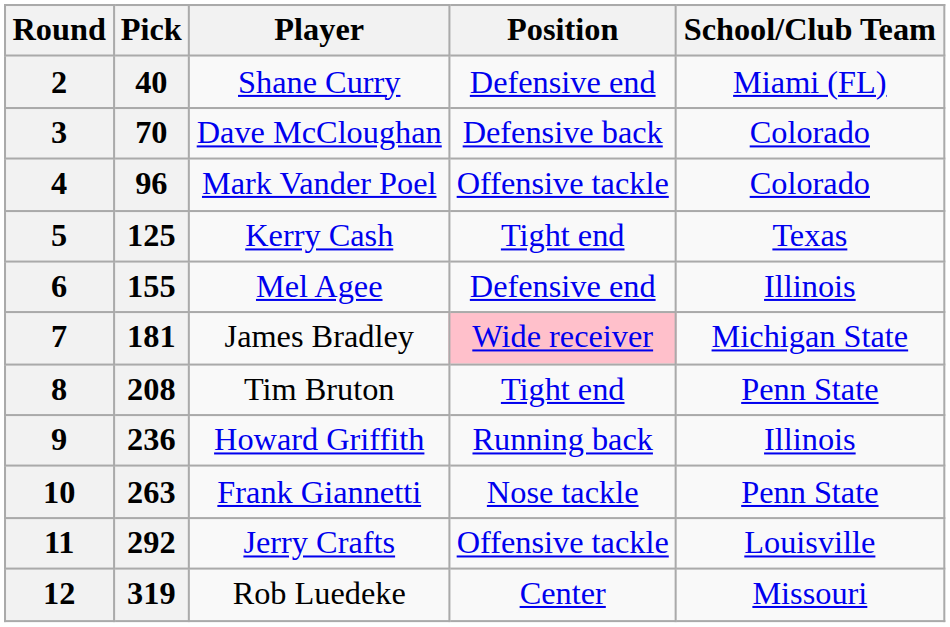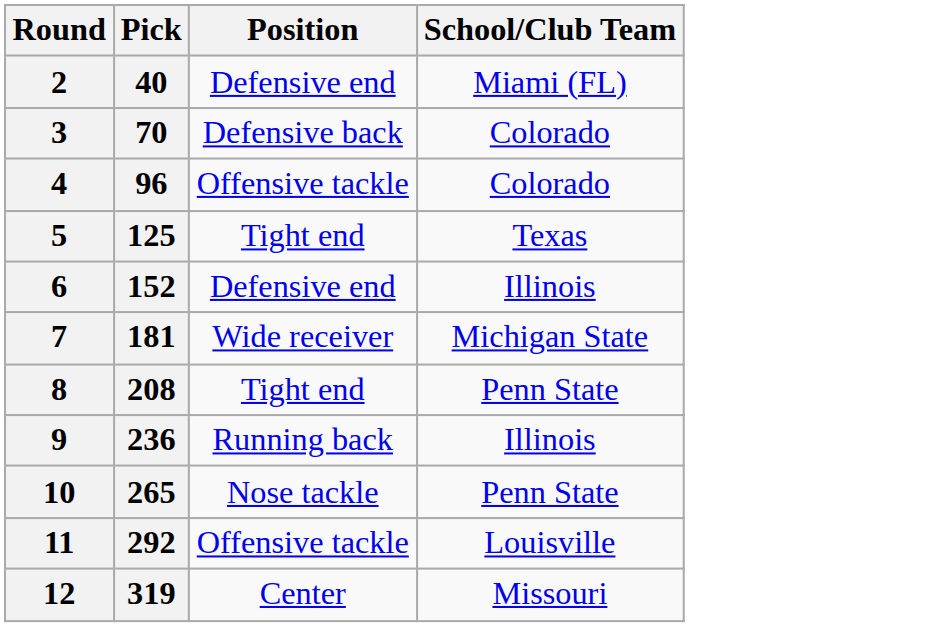- column: Player | Shane Curry | Dave McCloughan | Mark Vander Poel | Kerry Cash | Mel Agee | James Bradley | Tim Bruton | Howard Griffith | Frank Giannetti | Jerry Crafts | Rob Luedeke
6 | Pick: 155 -> 152
7 | Position: pink background -> no background
10 | Pick: 263 -> 265
